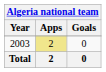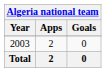2003 | Apps: khaki background -> no background
